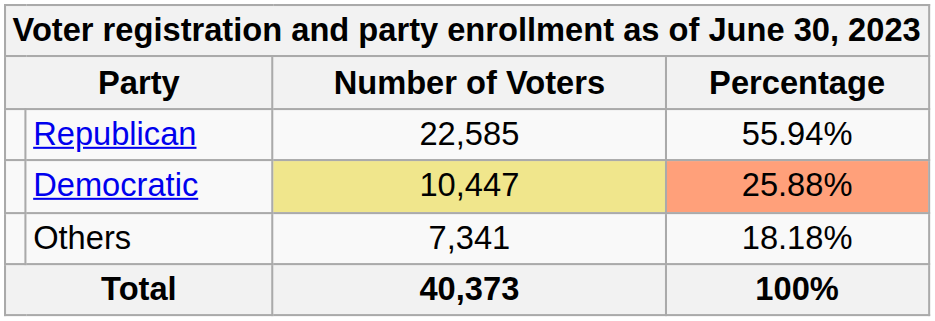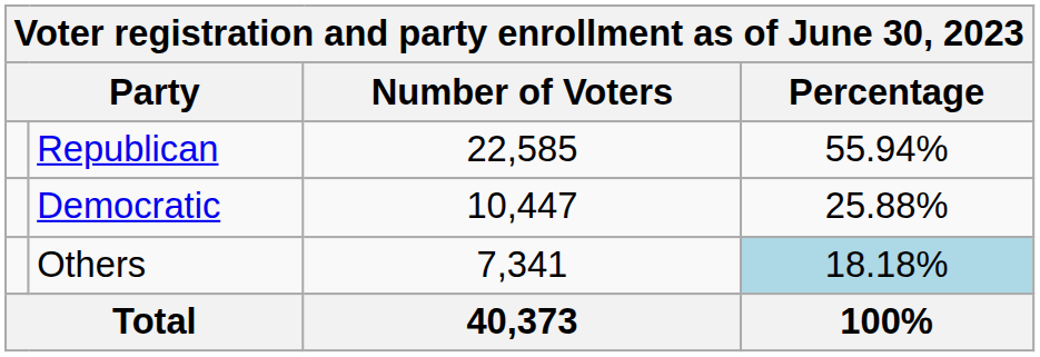Democratic | Number of Voters: khaki background -> no background
Democratic | Percentage: lightsalmon background -> no background
Others | Percentage: no background -> lightblue background
